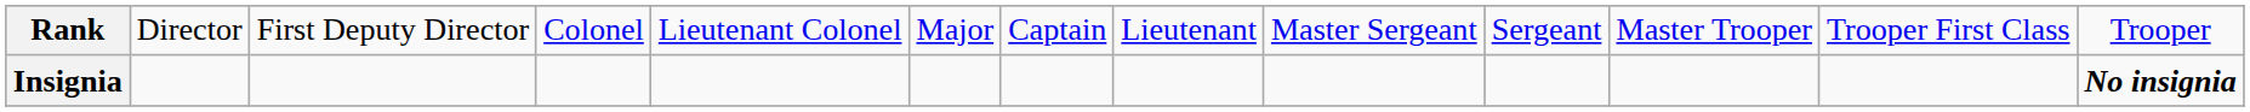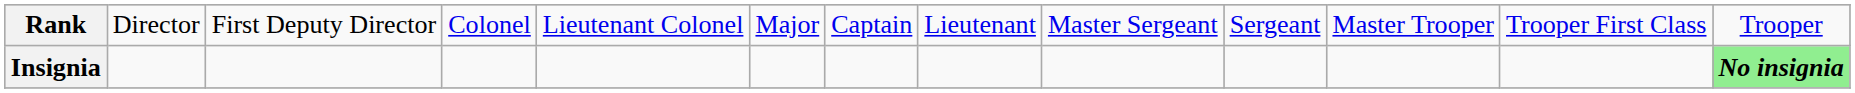Insignia | column 13: no background -> lightgreen background
